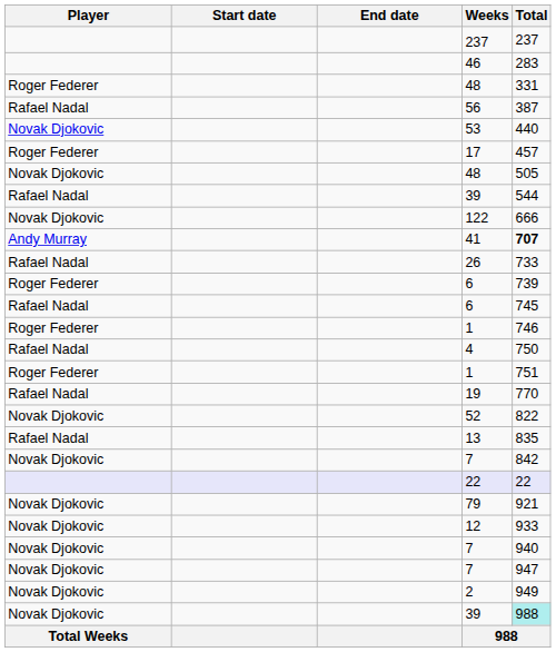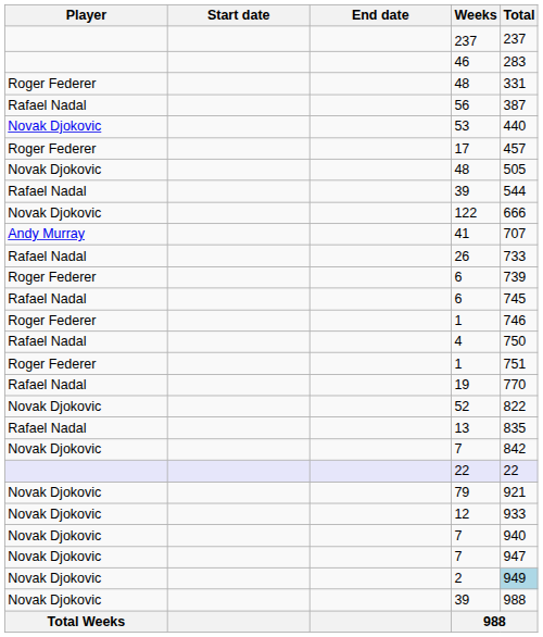41 | Total: bold -> normal
2 | Total: no background -> lightblue background
Novak Djokovic / 39 | Total: paleturquoise background -> no background
